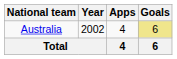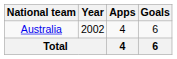Australia | Goals: khaki background -> no background
